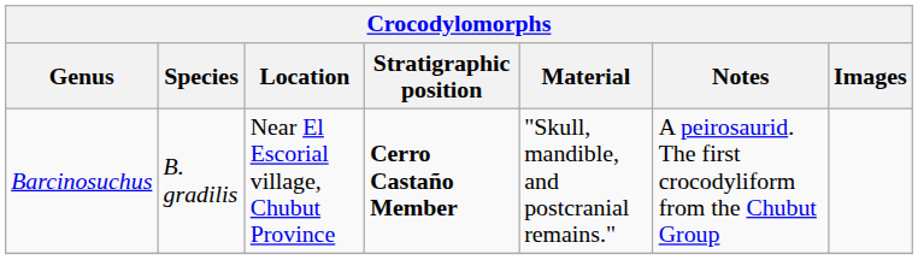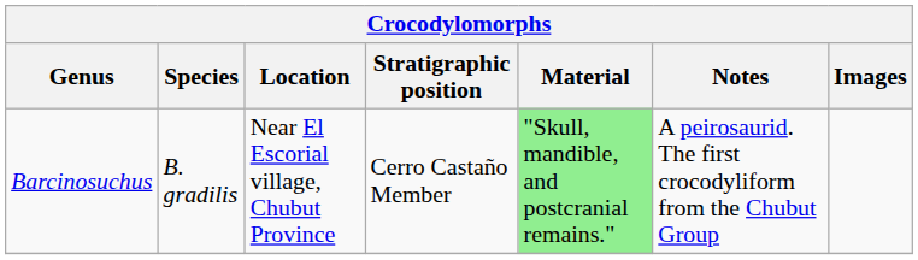Barcinosuchus | Stratigraphic position: bold -> normal
Barcinosuchus | Material: no background -> lightgreen background
